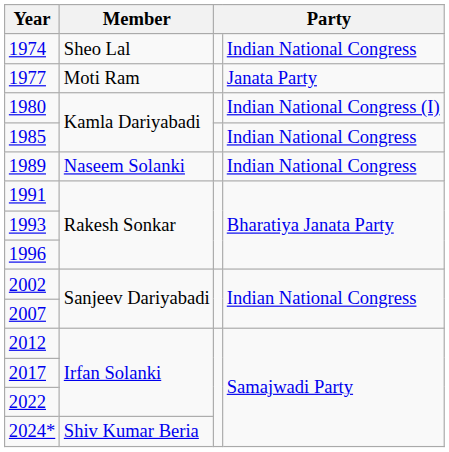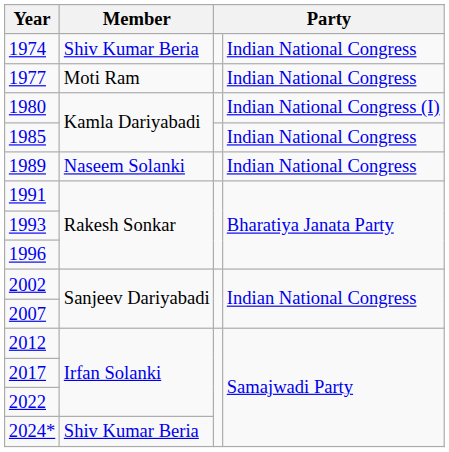1974 | Member: Sheo Lal -> Shiv Kumar Beria
1977 | column 4: Janata Party -> Indian National Congress
